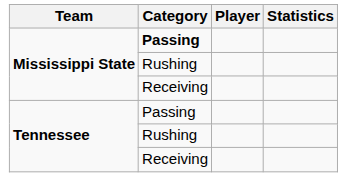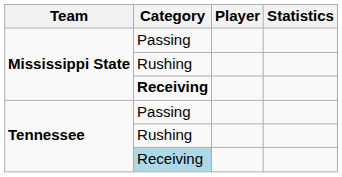Mississippi State / Passing | Category: bold -> normal
Mississippi State / Receiving | Category: normal -> bold
Tennessee / Receiving | Category: no background -> lightblue background
